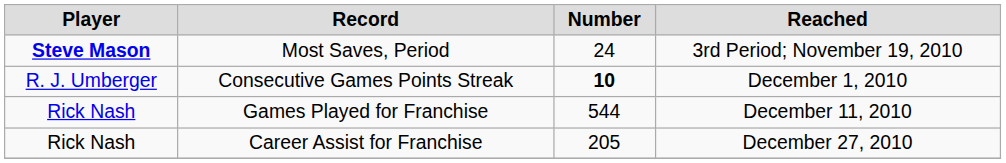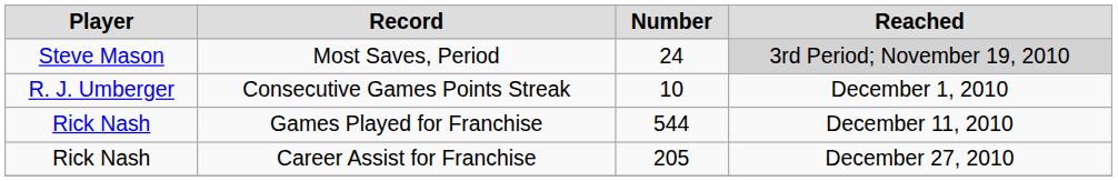Most Saves, Period | Player: bold -> normal
Most Saves, Period | Reached: no background -> lightgrey background
Consecutive Games Points Streak | Number: bold -> normal
